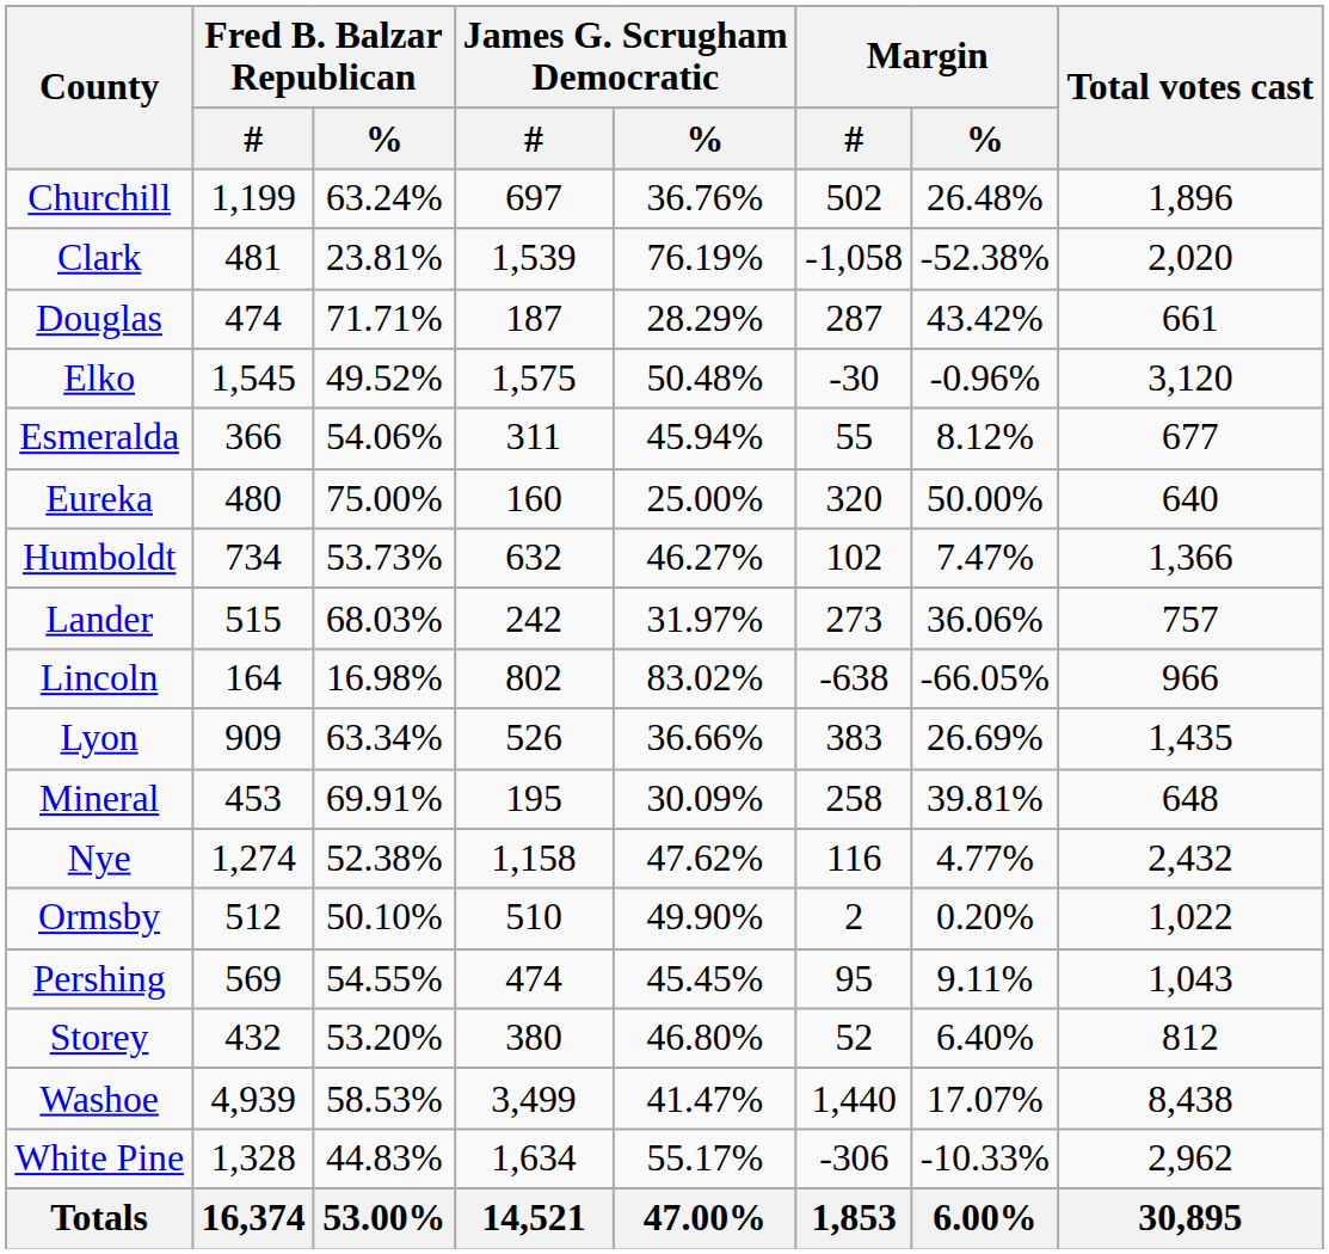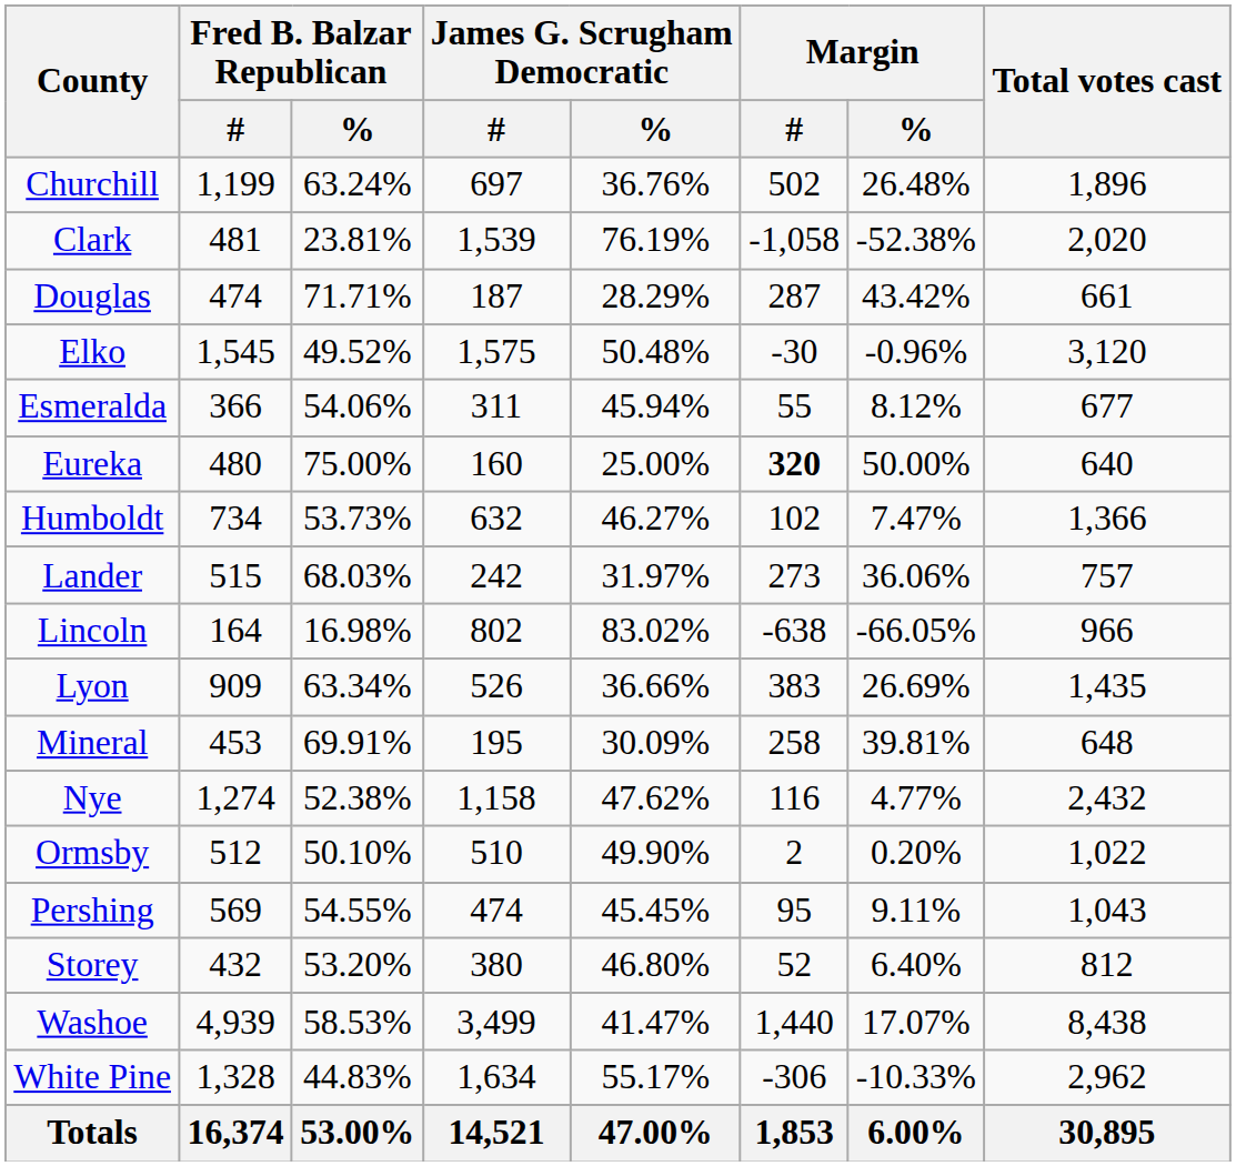Eureka | Margin / #: normal -> bold
